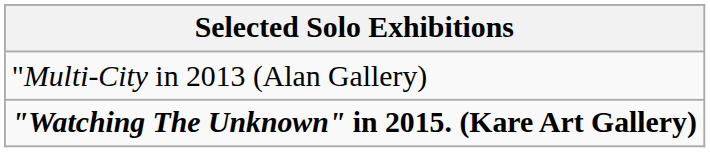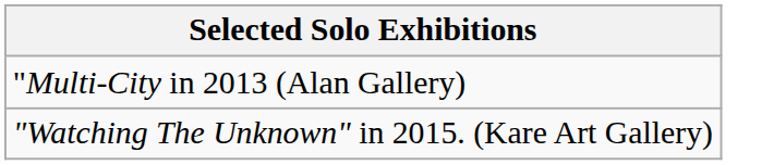row 3 | column 1: bold -> normal
